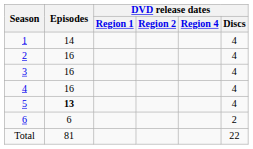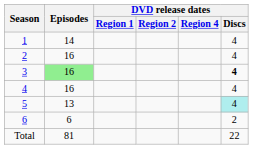3 | Episodes: no background -> lightgreen background
3 | DVD release dates / Discs: normal -> bold
5 | Episodes: bold -> normal
5 | DVD release dates / Discs: no background -> paleturquoise background
